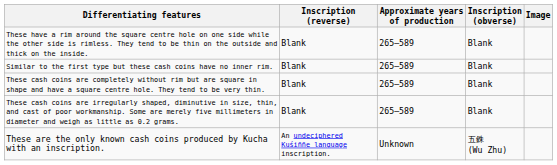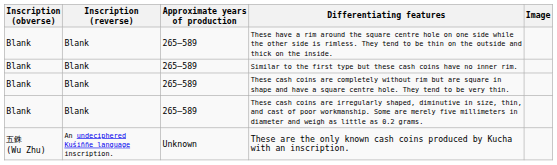columns swapped: Inscription (obverse) <-> Differentiating features
